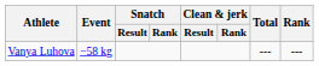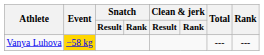Vanya Luhova | Event: no background -> gold background
